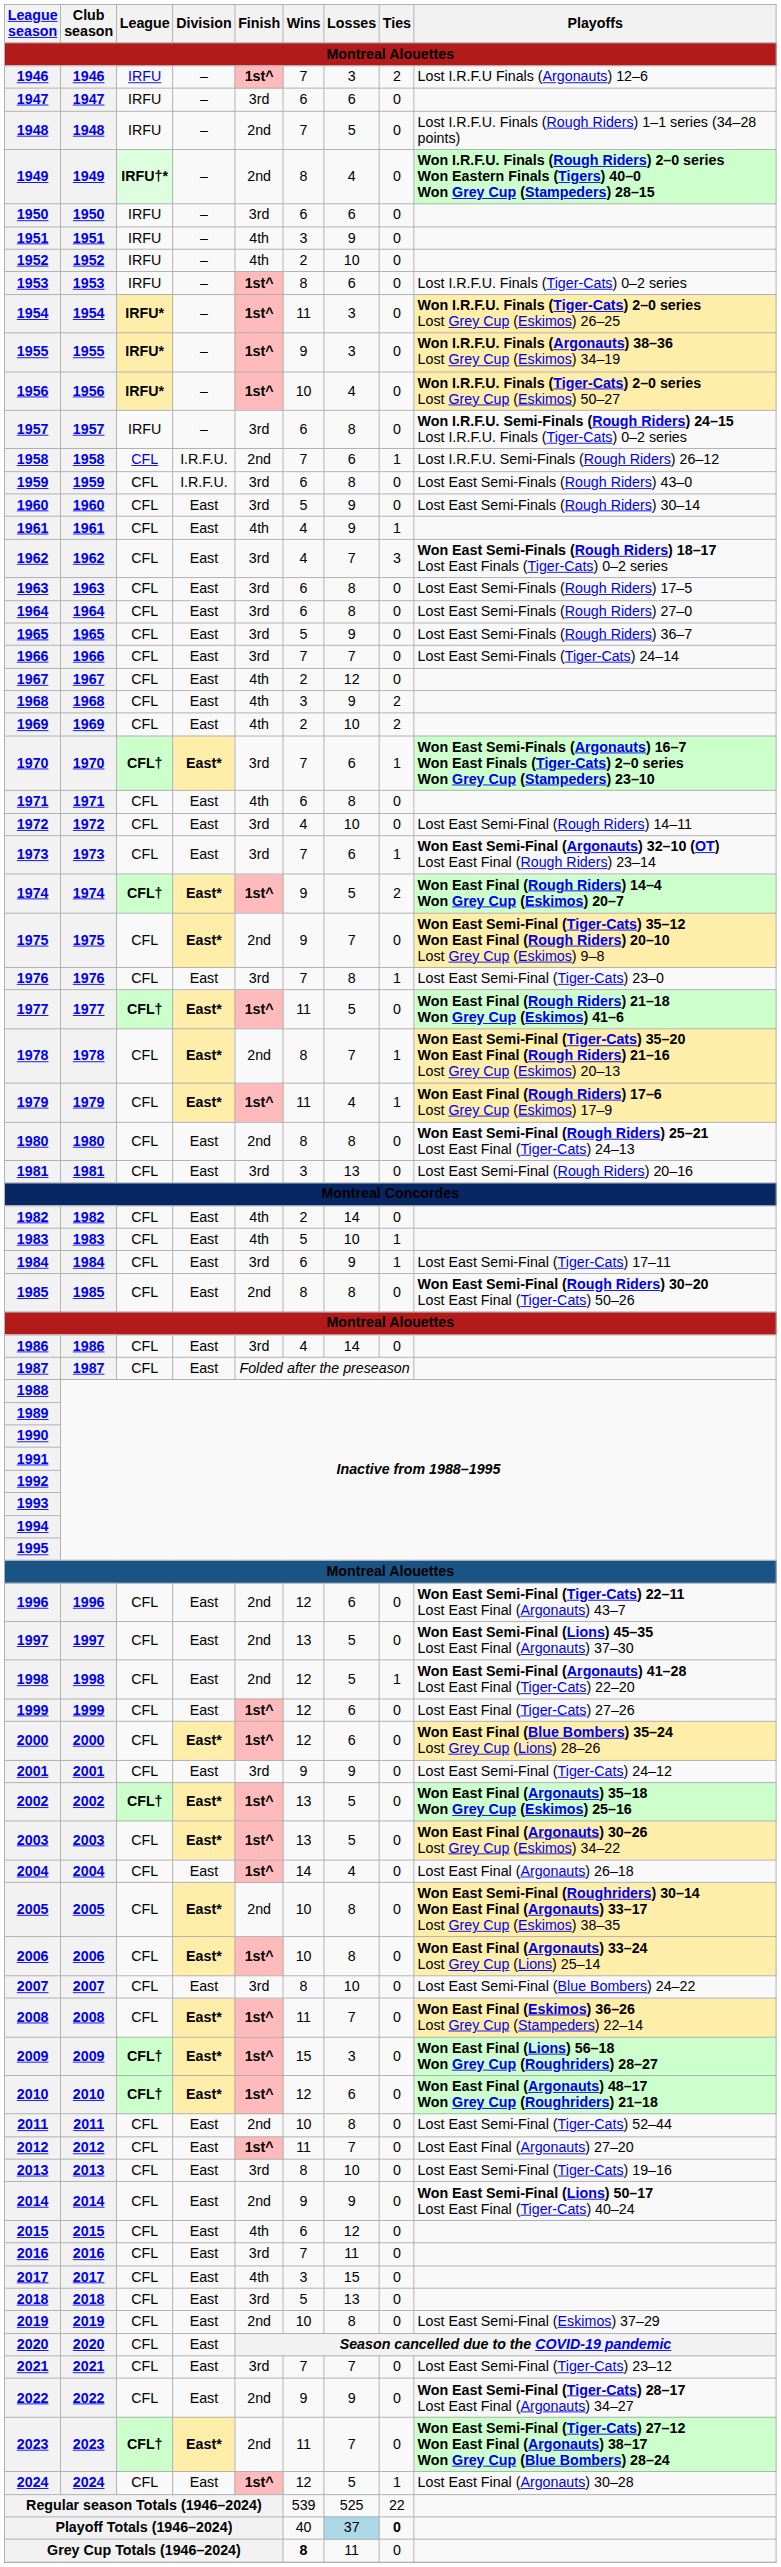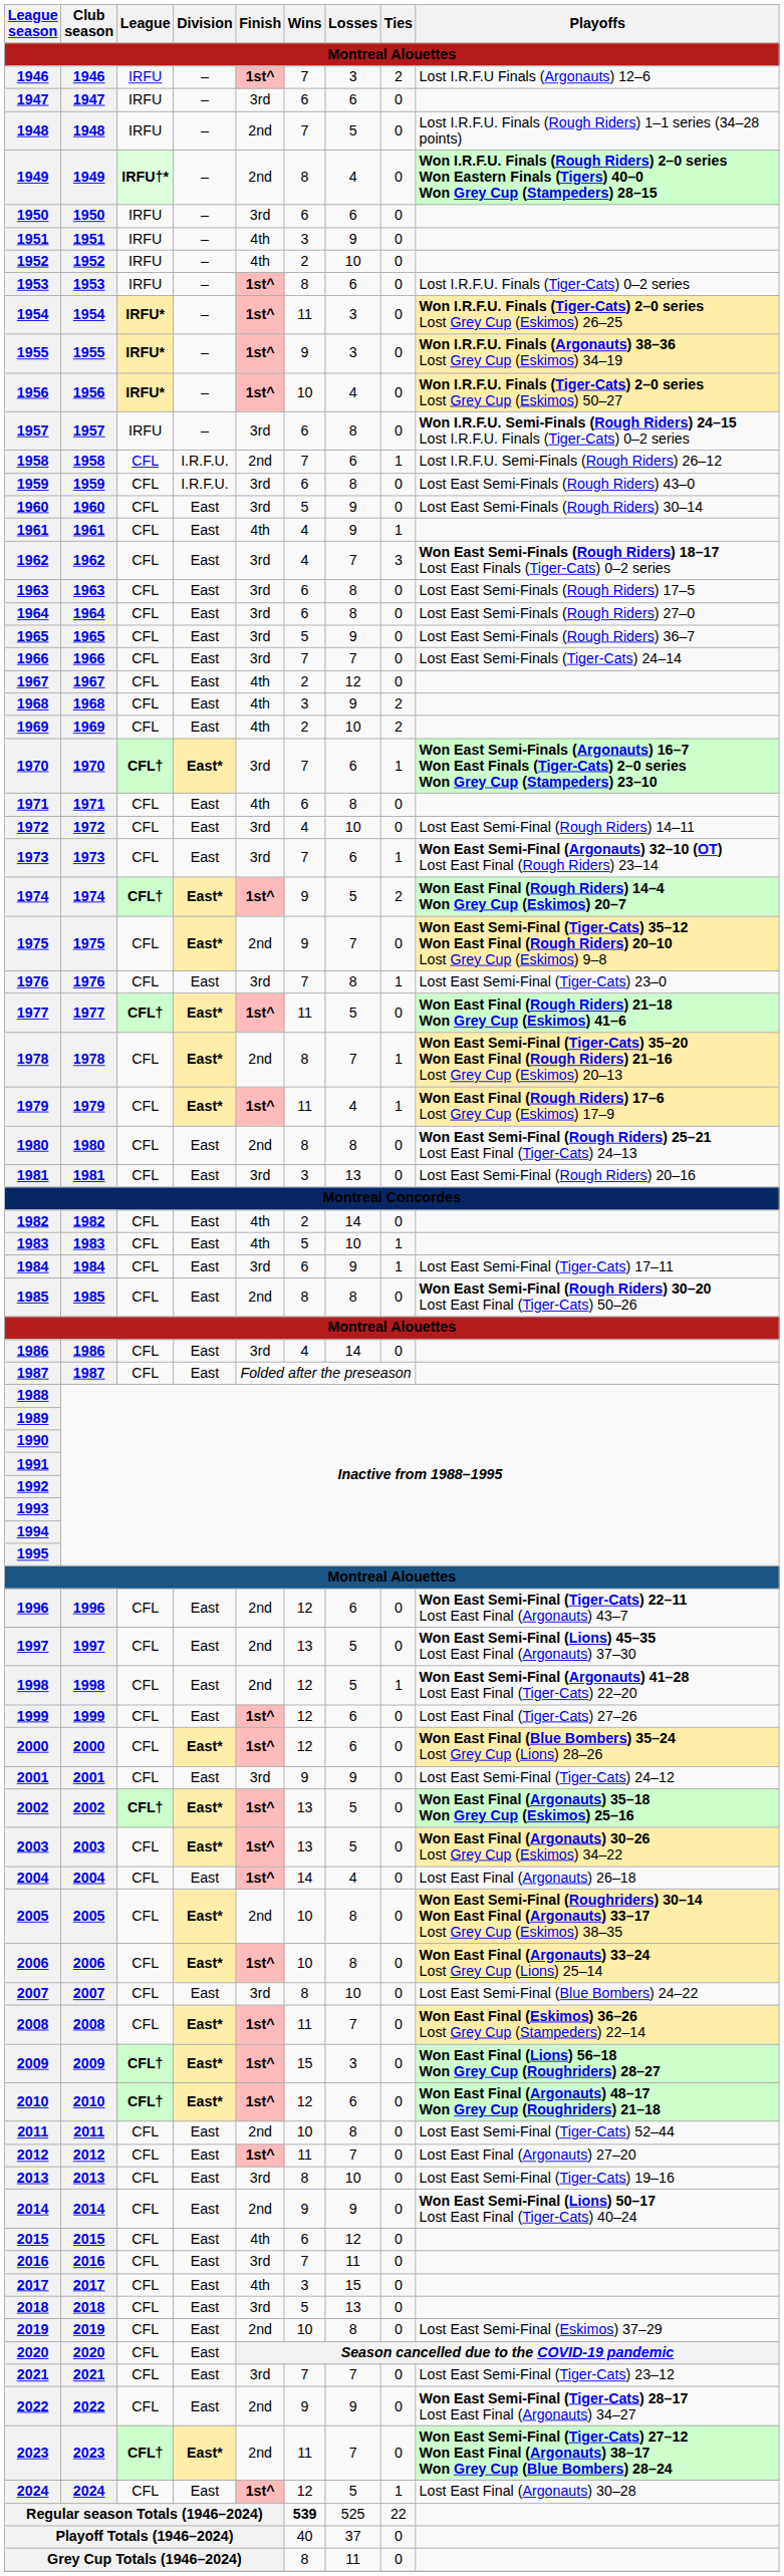Regular season Totals (1946–2024) | Wins: normal -> bold
Playoff Totals (1946–2024) | Losses: lightblue background -> no background
Playoff Totals (1946–2024) | Ties: bold -> normal
Grey Cup Totals (1946–2024) | Wins: bold -> normal
